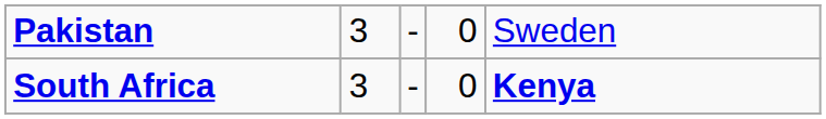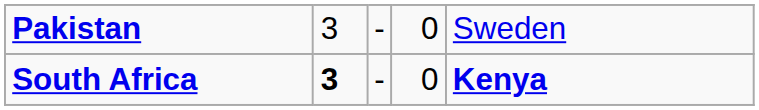South Africa | column 2: normal -> bold
